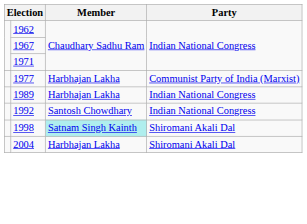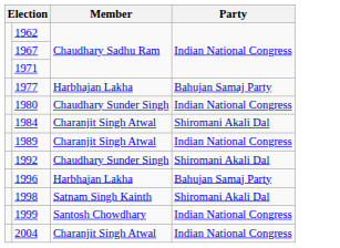1977 | Party: Communist Party of India (Marxist) -> Bahujan Samaj Party
+ row: 1980 | Chaudhary Sunder Singh | Indian National Congress
+ row: 1984 | Charanjit Singh Atwal | Shiromani Akali Dal
1989 | Member: Harbhajan Lakha -> Charanjit Singh Atwal
1992 | Member: Santosh Chowdhary -> Chaudhary Sunder Singh
1992 | Party: Indian National Congress -> Shiromani Akali Dal
+ row: 1996 | Harbhajan Lakha | Bahujan Samaj Party
1998 | Member: paleturquoise background -> no background
+ row: 1999 | Santosh Chowdhary | Indian National Congress
2004 | Member: Harbhajan Lakha -> Charanjit Singh Atwal
2004 | Party: Shiromani Akali Dal -> Indian National Congress
